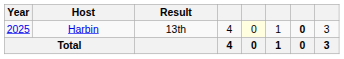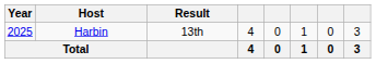Harbin | column 5: lightyellow background -> no background
Harbin | column 7: bold -> normal
